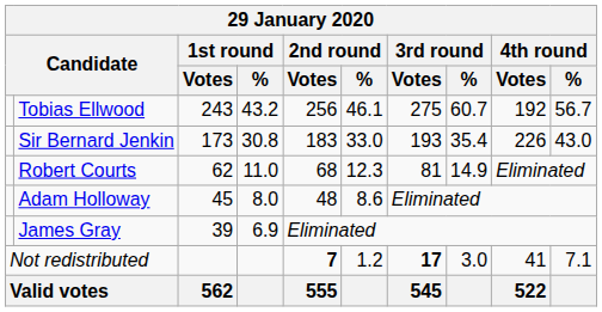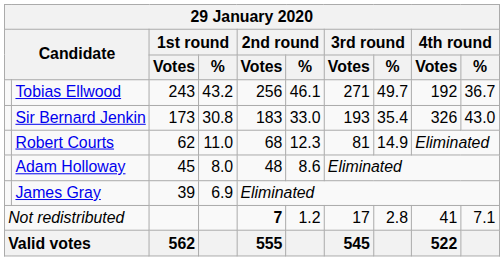Tobias Ellwood | 3rd round / Votes: 275 -> 271
Tobias Ellwood | 3rd round / %: 60.7 -> 49.7
Tobias Ellwood | 4th round / %: 56.7 -> 36.7
Sir Bernard Jenkin | 4th round / Votes: 226 -> 326
Not redistributed | 3rd round / Votes: bold -> normal
Not redistributed | 3rd round / %: 3.0 -> 2.8
